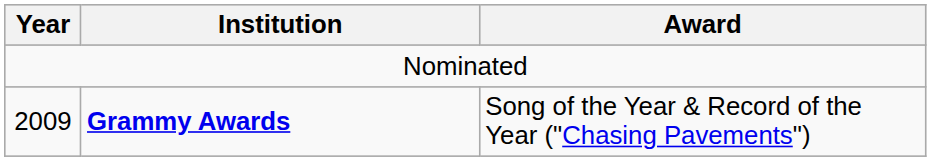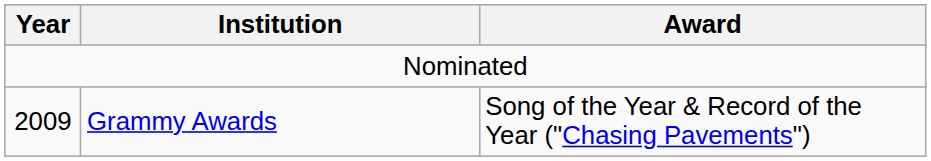2009 | Institution: bold -> normal
